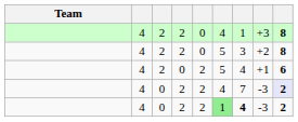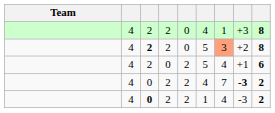row 3 | column 3: normal -> bold
row 3 | column 7: no background -> lightsalmon background
row 5 | column 8: normal -> bold
row 5 | column 9: lavender background -> no background
row 6 | column 3: normal -> bold
row 6 | column 6: lightgreen background -> no background
row 6 | column 7: bold -> normal
